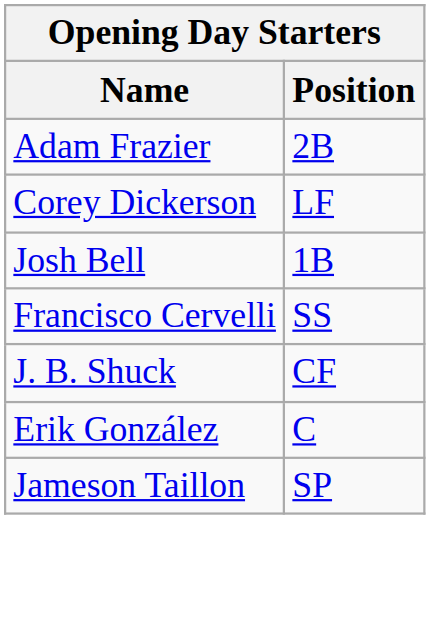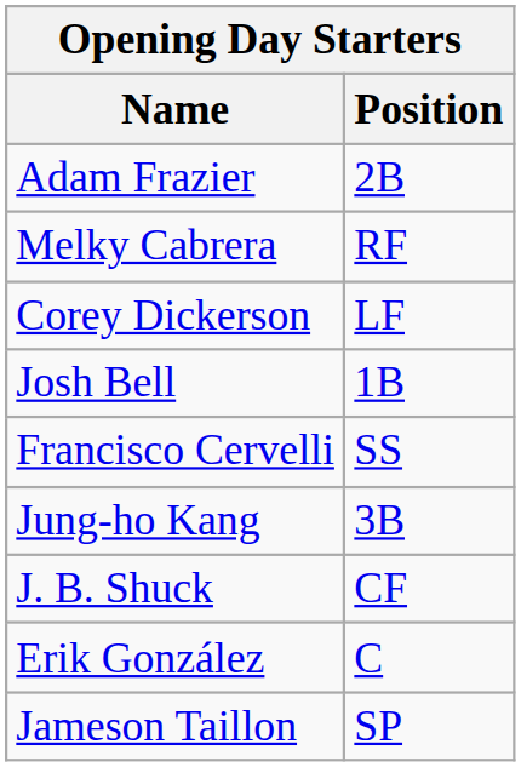+ row: Melky Cabrera | RF
+ row: Jung-ho Kang | 3B
